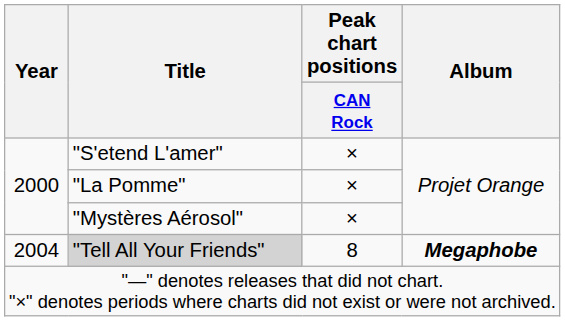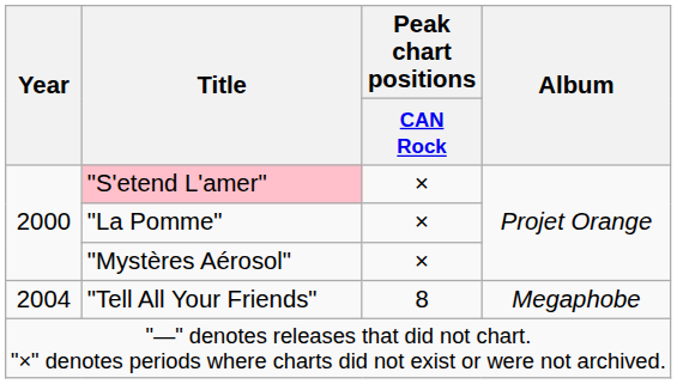"S'etend L'amer" | Title: no background -> pink background
"Tell All Your Friends" | Title: lightgrey background -> no background
"Tell All Your Friends" | Album: bold -> normal
